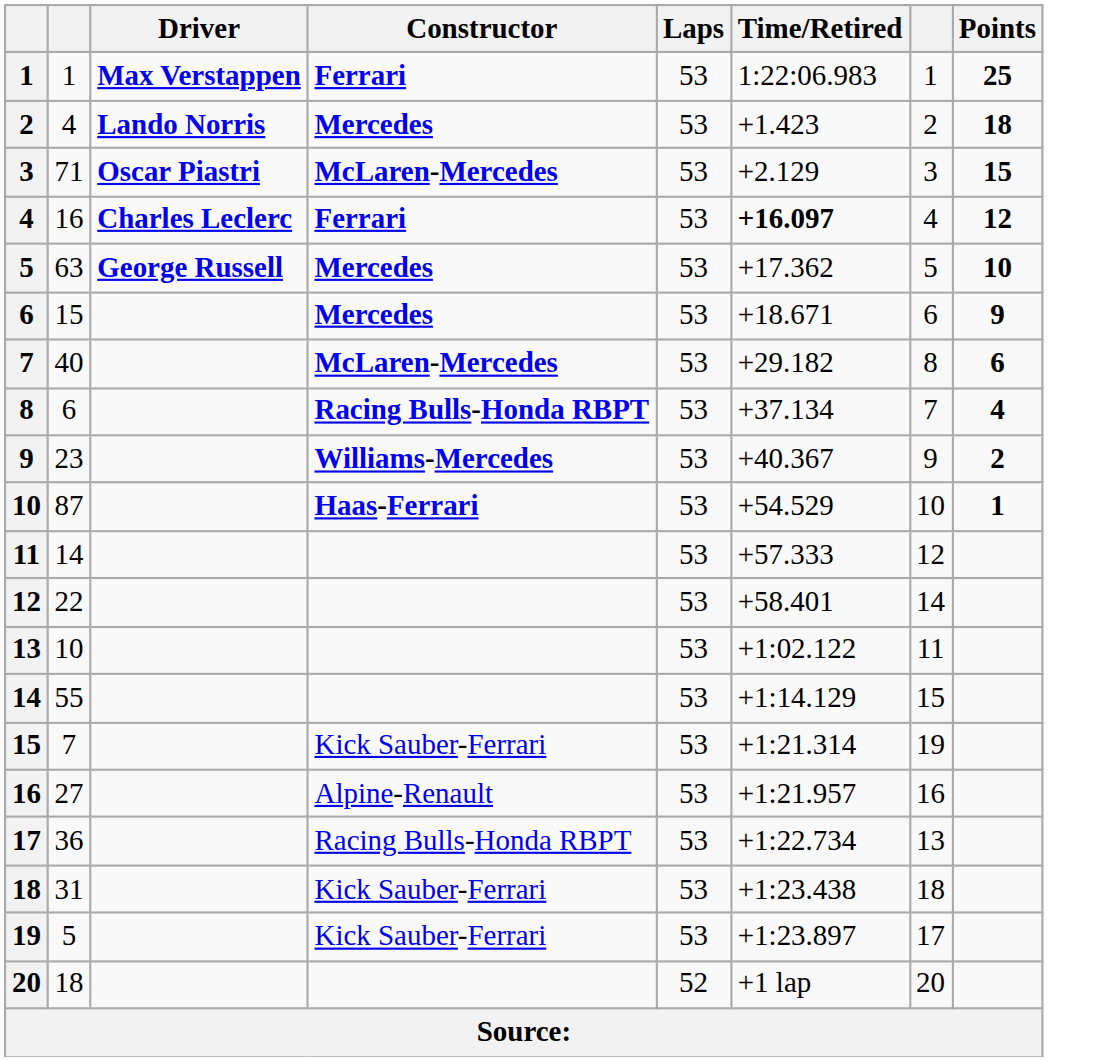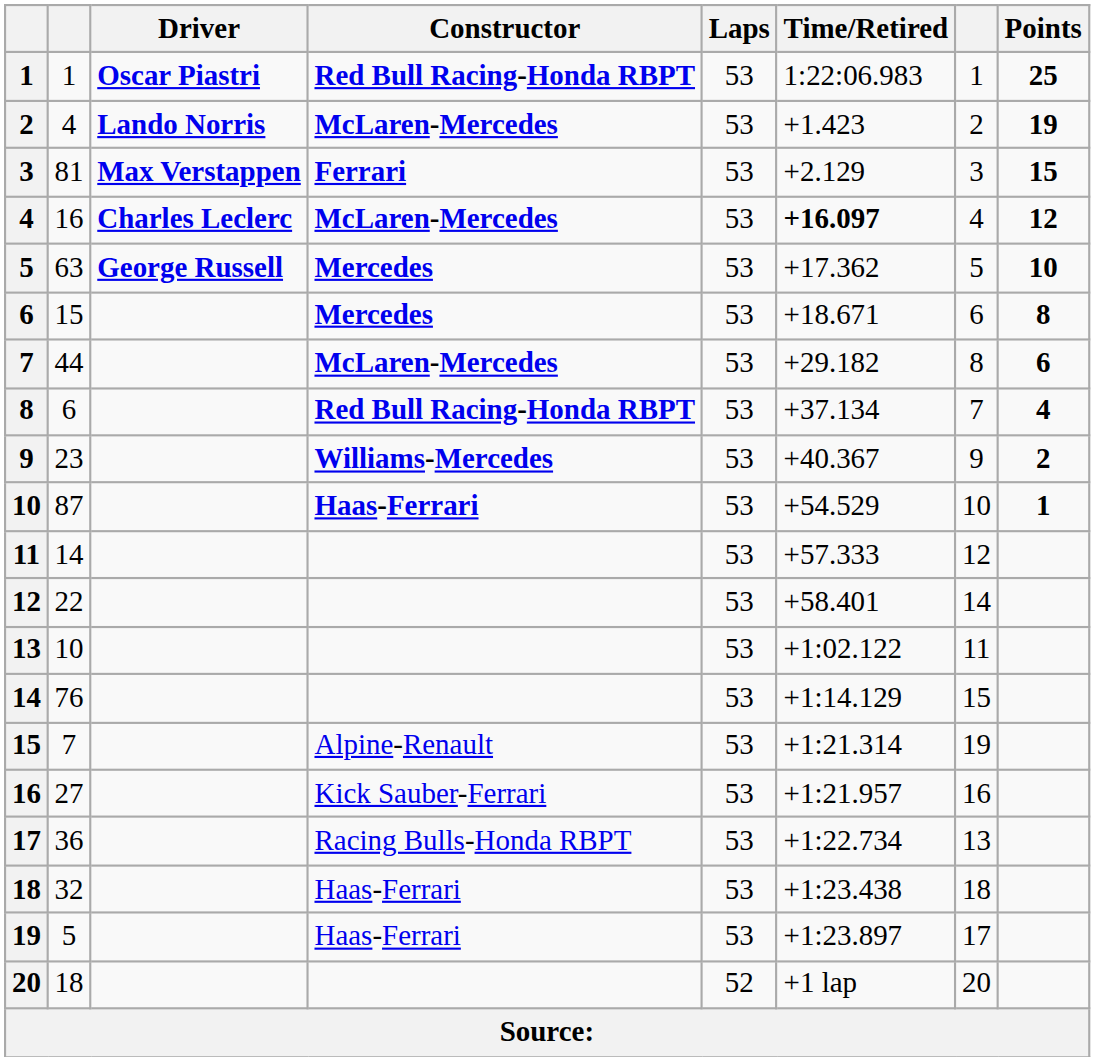row 2 | Driver: Max Verstappen -> Oscar Piastri
row 2 | Constructor: Ferrari -> Red Bull Racing-Honda RBPT
row 3 | Constructor: Mercedes -> McLaren-Mercedes
row 3 | Points: 18 -> 19
row 4 | column 2: 71 -> 81
row 4 | Driver: Oscar Piastri -> Max Verstappen
row 4 | Constructor: McLaren-Mercedes -> Ferrari
row 5 | Constructor: Ferrari -> McLaren-Mercedes
row 7 | Points: 9 -> 8
row 8 | column 2: 40 -> 44
row 9 | Constructor: Racing Bulls-Honda RBPT -> Red Bull Racing-Honda RBPT
row 15 | column 2: 55 -> 76
row 16 | Constructor: Kick Sauber-Ferrari -> Alpine-Renault
row 17 | Constructor: Alpine-Renault -> Kick Sauber-Ferrari
row 19 | column 2: 31 -> 32
row 19 | Constructor: Kick Sauber-Ferrari -> Haas-Ferrari
row 20 | Constructor: Kick Sauber-Ferrari -> Haas-Ferrari
